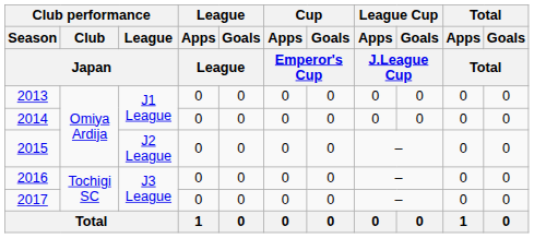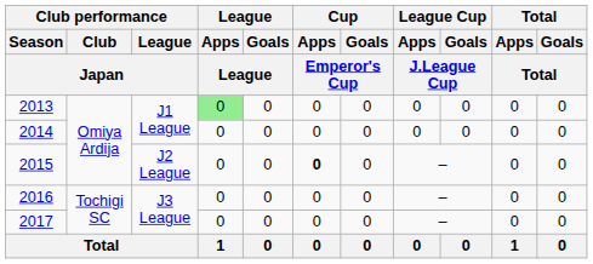2013 | League / Apps / League: no background -> lightgreen background
2015 | Cup / Apps / Emperor's Cup: normal -> bold
